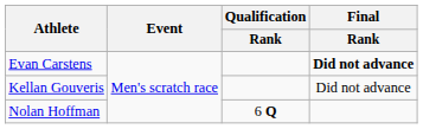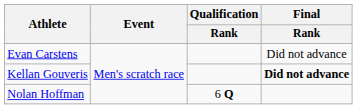Evan Carstens | Final / Rank: bold -> normal
Kellan Gouveris | Final / Rank: normal -> bold
